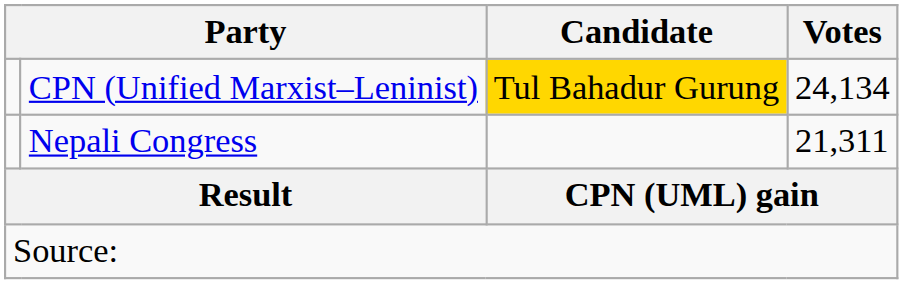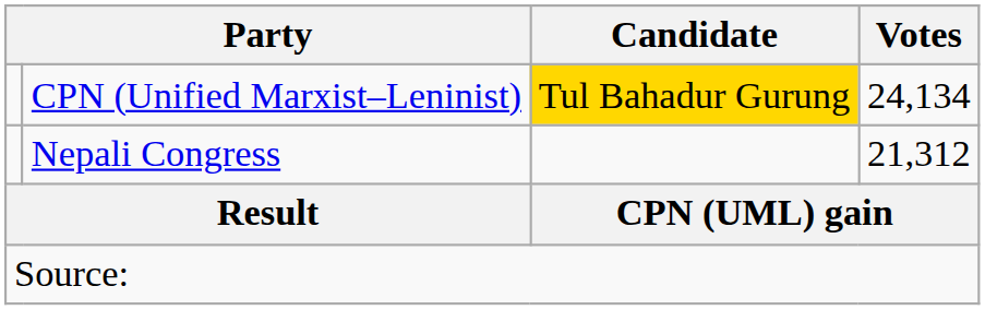Nepali Congress | Votes: 21,311 -> 21,312
